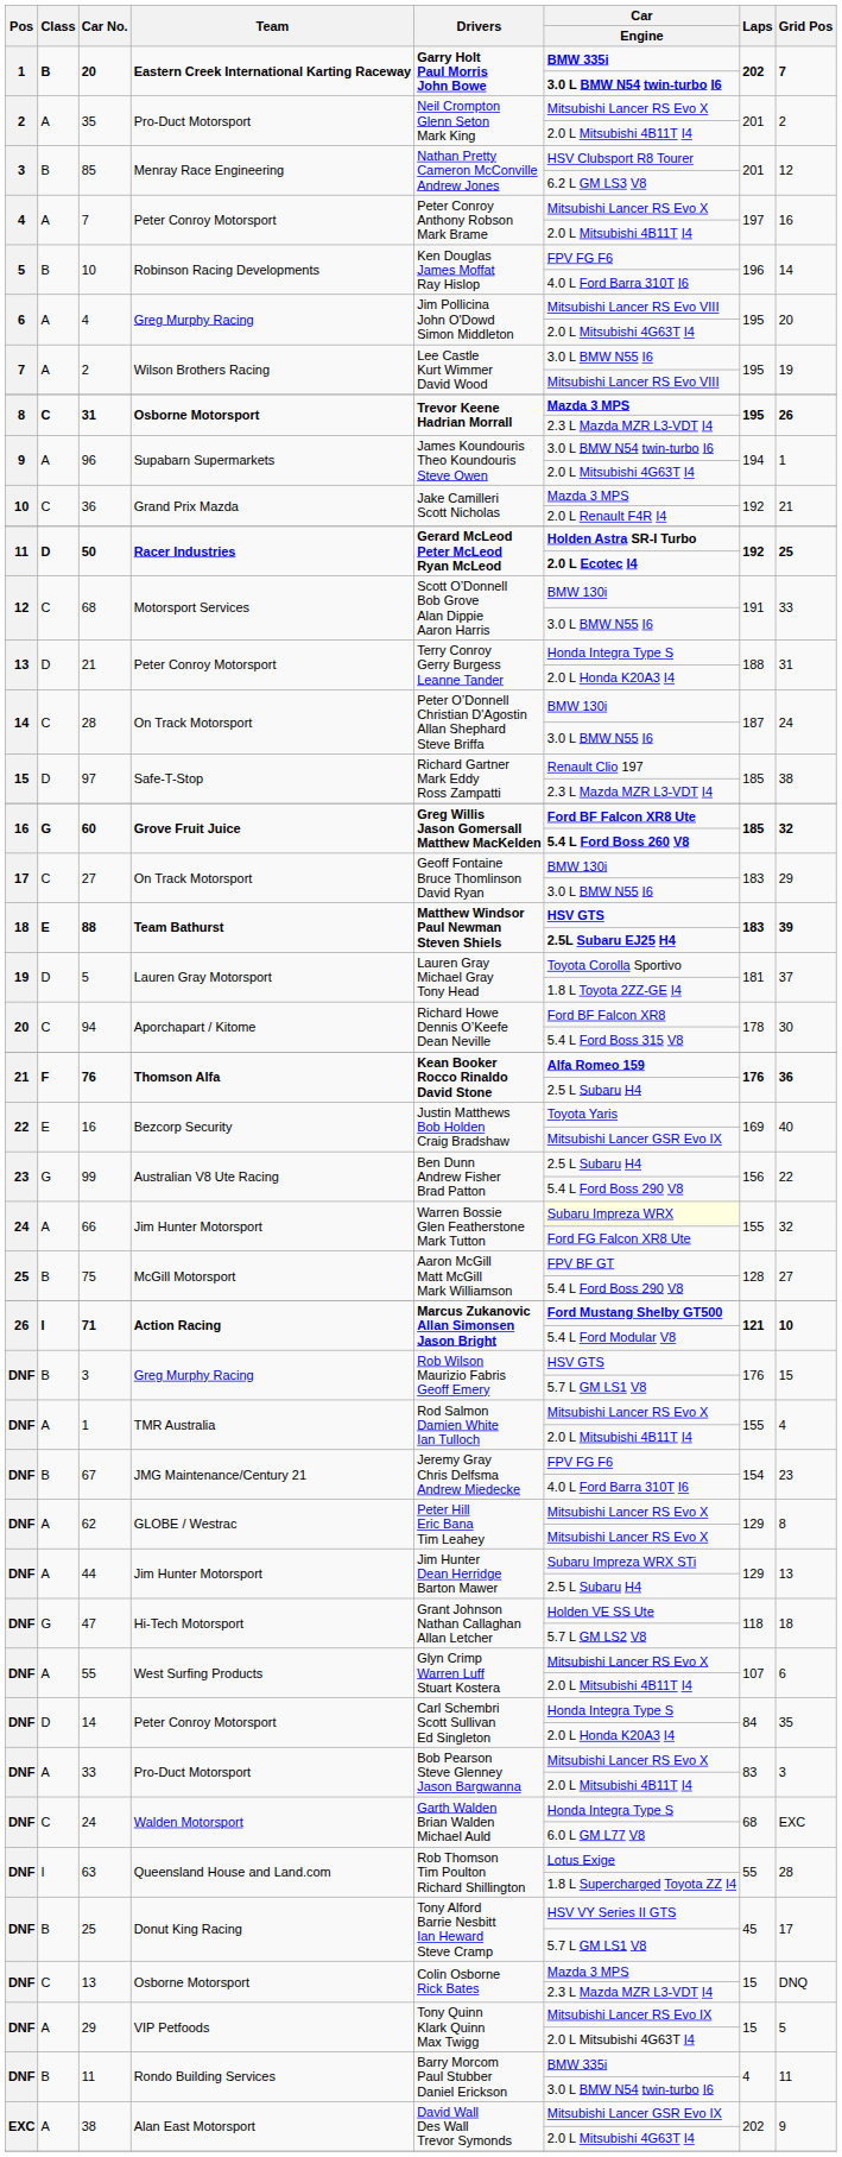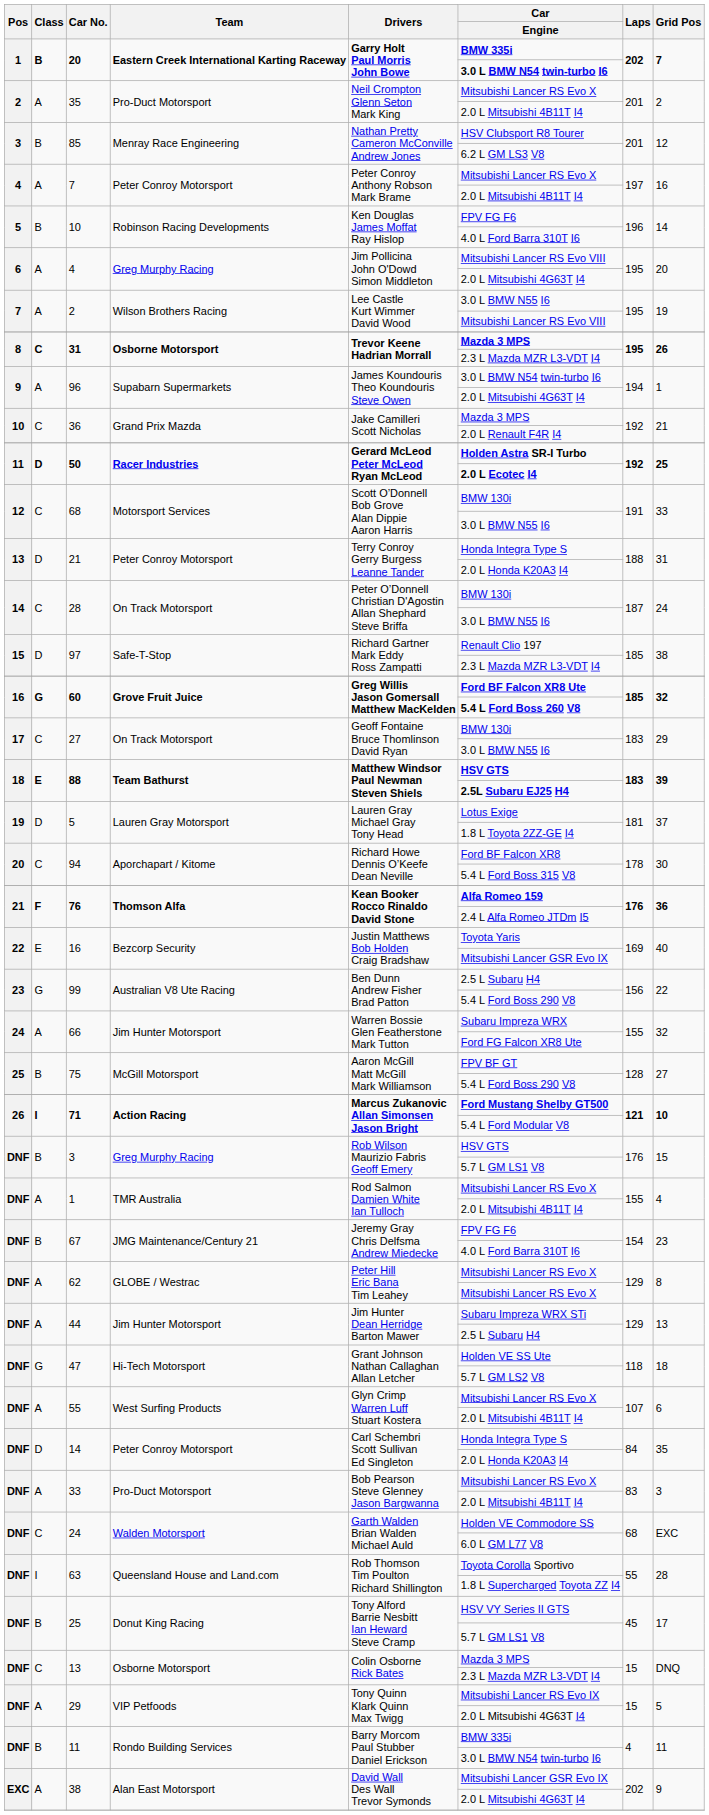row 39 | Car / Engine: Toyota Corolla Sportivo -> Lotus Exige
row 44 | Car / Engine: 2.5 L Subaru H4 -> 2.4 L Alfa Romeo JTDm I5
row 49 | Car / Engine: lightyellow background -> no background
row 73 | Car / Engine: Honda Integra Type S -> Holden VE Commodore SS
row 75 | Car / Engine: Lotus Exige -> Toyota Corolla Sportivo
